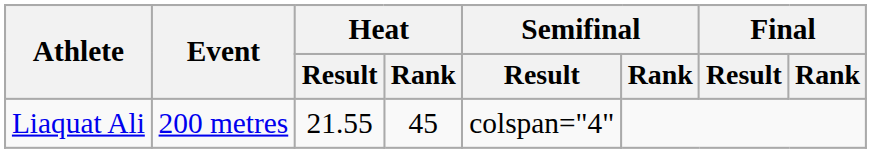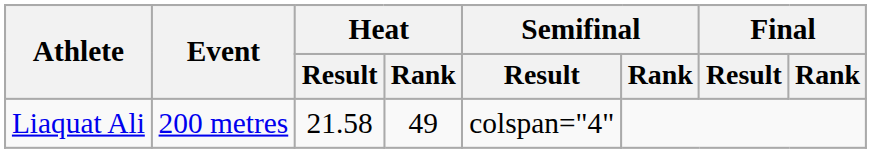Liaquat Ali | Heat / Result: 21.55 -> 21.58
Liaquat Ali | Heat / Rank: 45 -> 49
